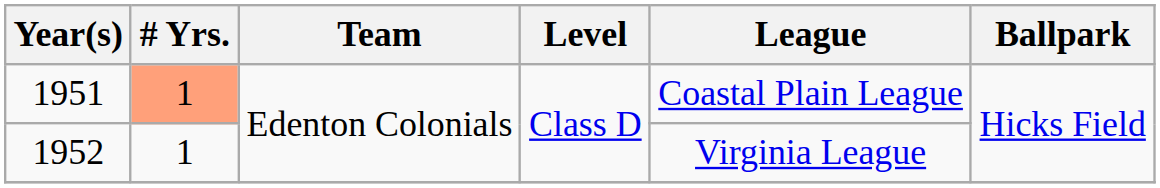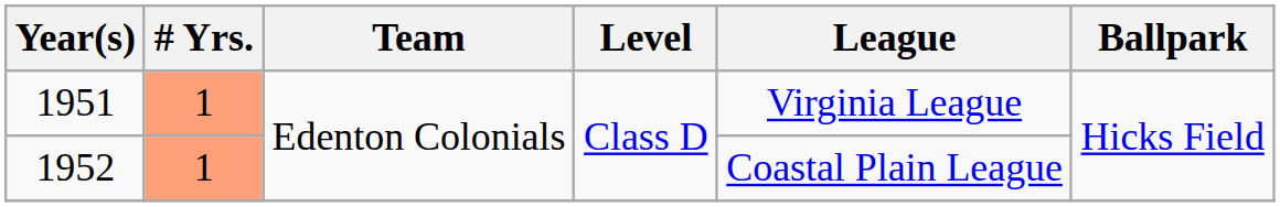1951 | League: Coastal Plain League -> Virginia League
1952 | # Yrs.: no background -> lightsalmon background
1952 | League: Virginia League -> Coastal Plain League
